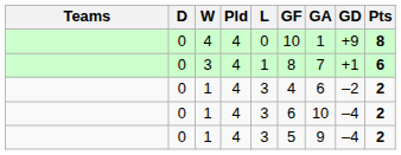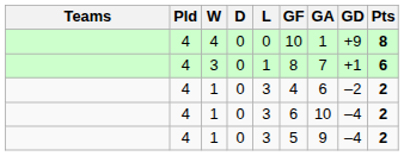columns swapped: Pld <-> D
